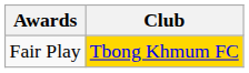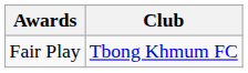Fair Play | Club: gold background -> no background
